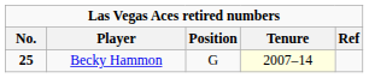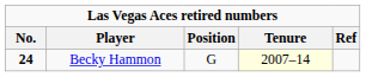Becky Hammon | No.: 25 -> 24
